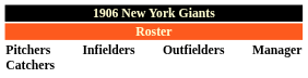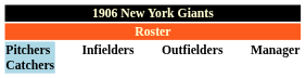Pitchers Catchers | column 1: no background -> lightblue background
